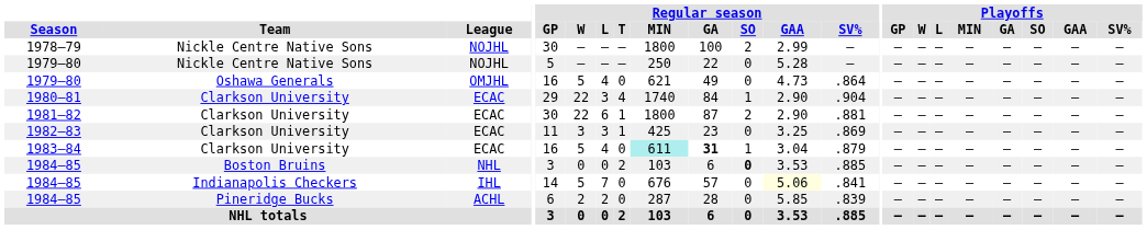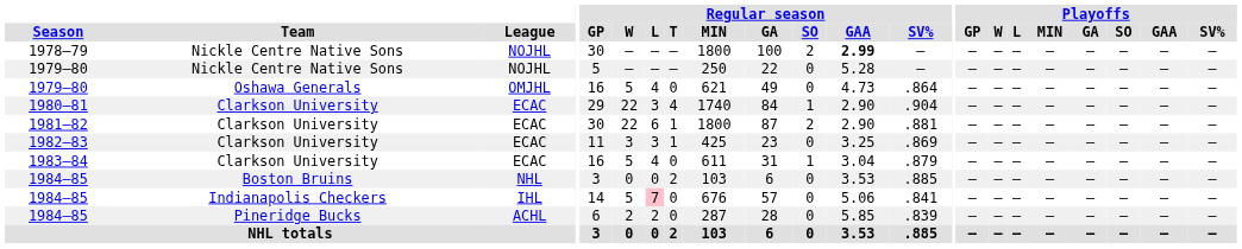1978–79 | Regular season / GAA: normal -> bold
1983–84 | Regular season / MIN: paleturquoise background -> no background
1983–84 | Regular season / GA: bold -> normal
1984–85 / Boston Bruins | Regular season / SO: bold -> normal
1984–85 / Indianapolis Checkers | Regular season / L: no background -> pink background
1984–85 / Indianapolis Checkers | Regular season / GAA: lightyellow background -> no background
